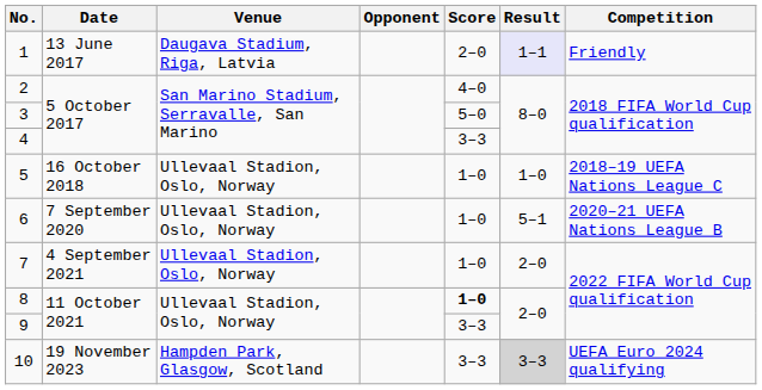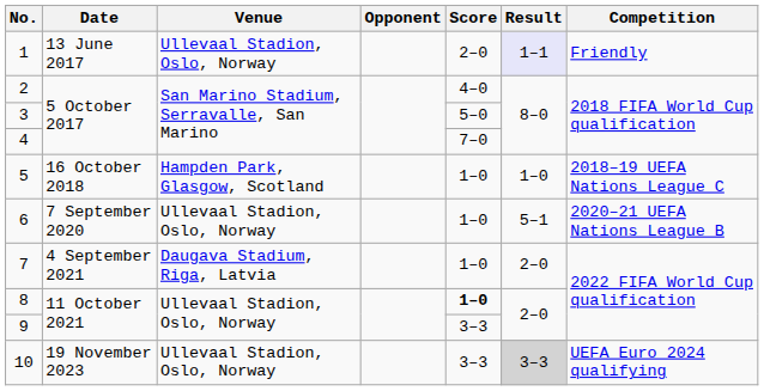1 | Venue: Daugava Stadium, Riga, Latvia -> Ullevaal Stadion, Oslo, Norway
4 | Score: 3–3 -> 7–0
5 | Venue: Ullevaal Stadion, Oslo, Norway -> Hampden Park, Glasgow, Scotland
7 | Venue: Ullevaal Stadion, Oslo, Norway -> Daugava Stadium, Riga, Latvia
10 | Venue: Hampden Park, Glasgow, Scotland -> Ullevaal Stadion, Oslo, Norway
